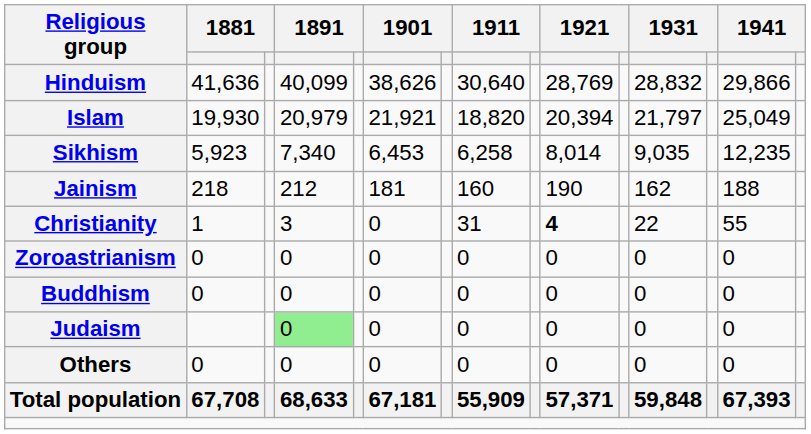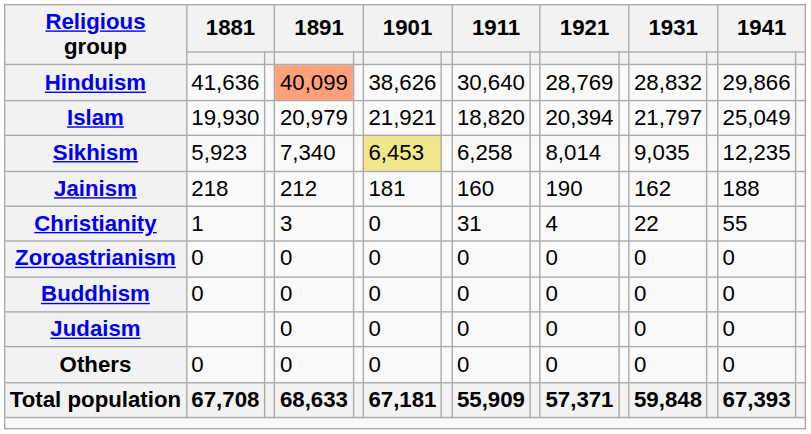Hinduism | column 4: no background -> lightsalmon background
Sikhism | column 6: no background -> khaki background
Christianity | column 10: bold -> normal
Judaism | column 4: lightgreen background -> no background
